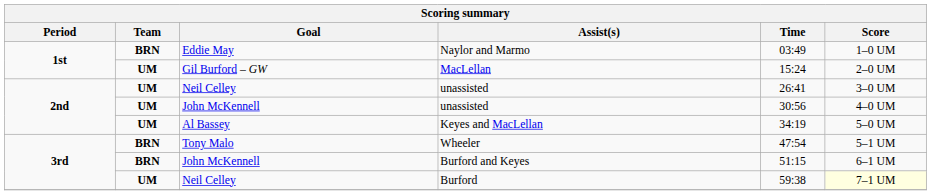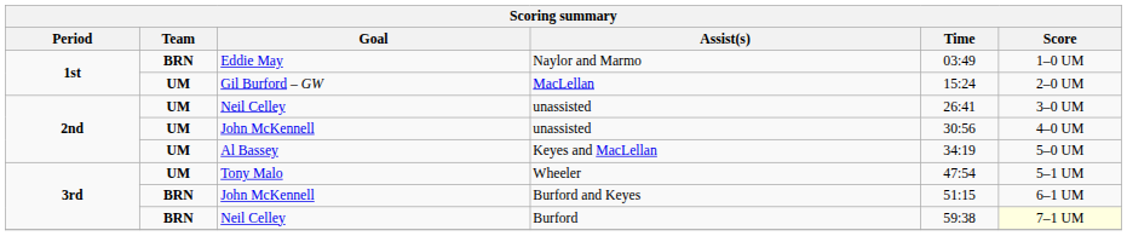Wheeler | Team: BRN -> UM
Burford | Team: UM -> BRN
